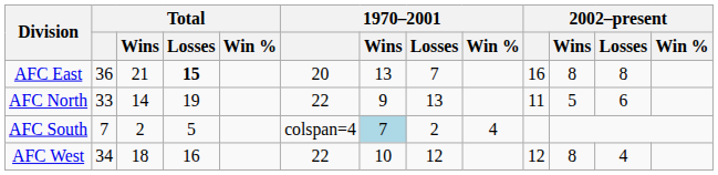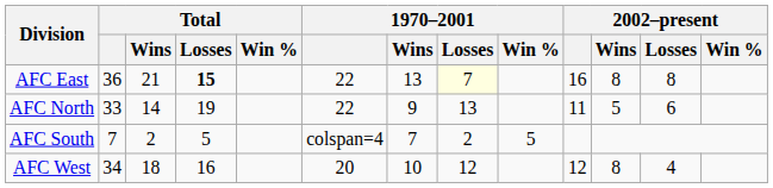AFC East | 1970–2001: 20 -> 22
AFC East | 1970–2001 / Losses: no background -> lightyellow background
AFC South | 1970–2001 / Wins: lightblue background -> no background
AFC South | 1970–2001 / Win %: 4 -> 5
AFC West | 1970–2001: 22 -> 20
